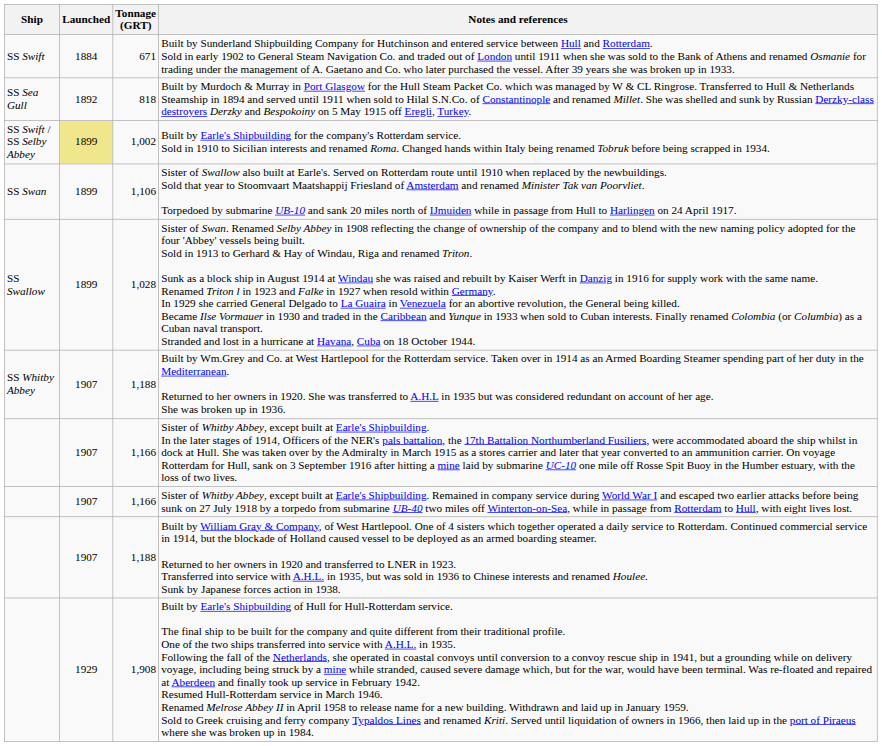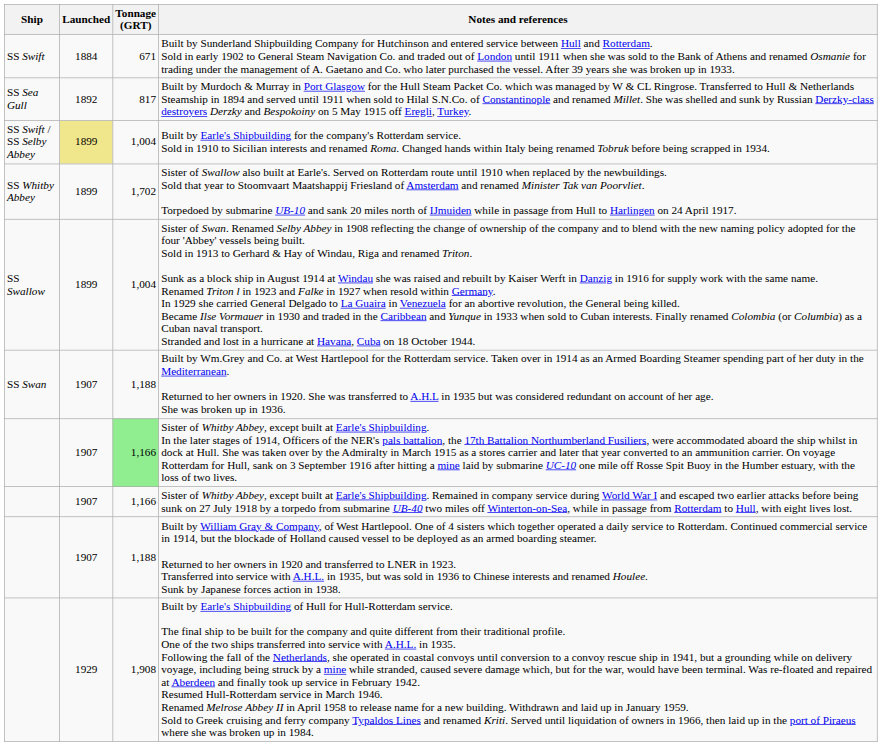row 3 | Tonnage (GRT): 818 -> 817
row 4 | Tonnage (GRT): 1,002 -> 1,004
row 5 | Ship: SS Swan -> SS Whitby Abbey
row 5 | Tonnage (GRT): 1,106 -> 1,702
row 6 | Tonnage (GRT): 1,028 -> 1,004
row 7 | Ship: SS Whitby Abbey -> SS Swan
row 8 | Tonnage (GRT): no background -> lightgreen background
